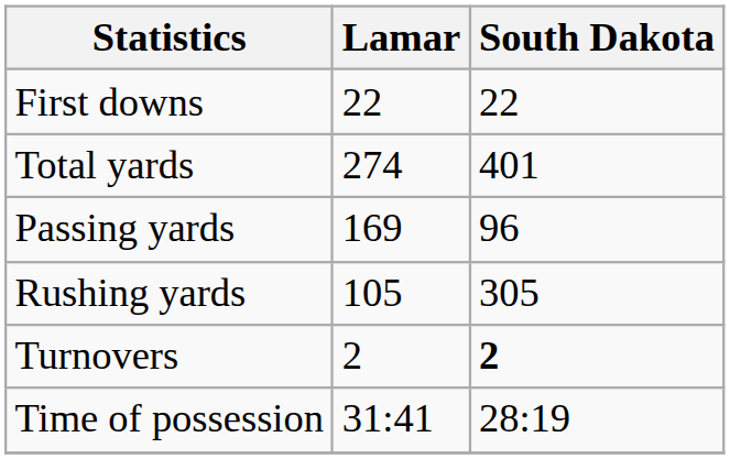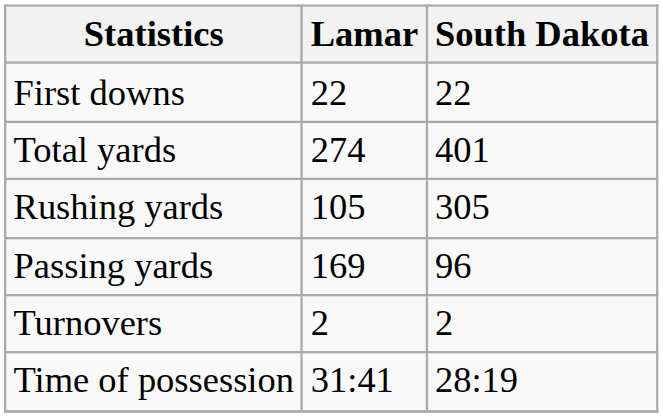rows swapped: Rushing yards <-> Passing yards
Turnovers | South Dakota: bold -> normal
